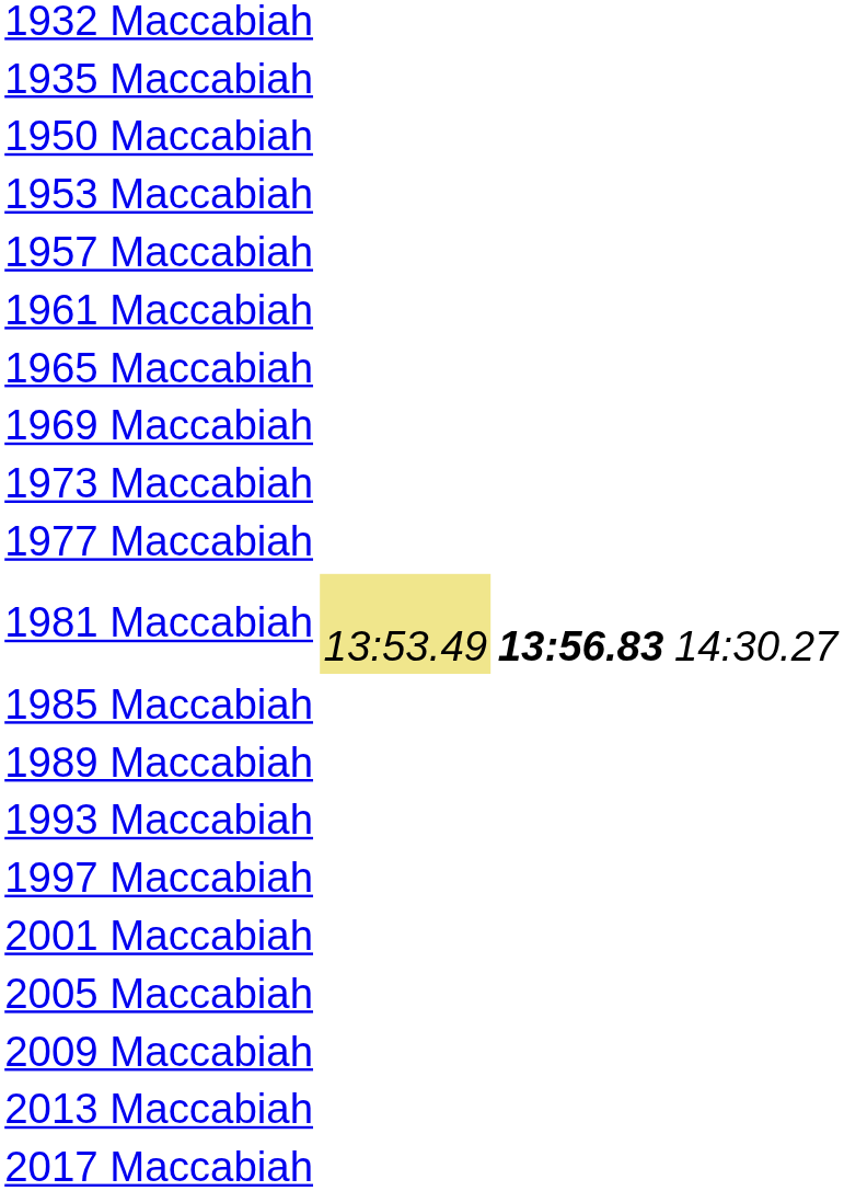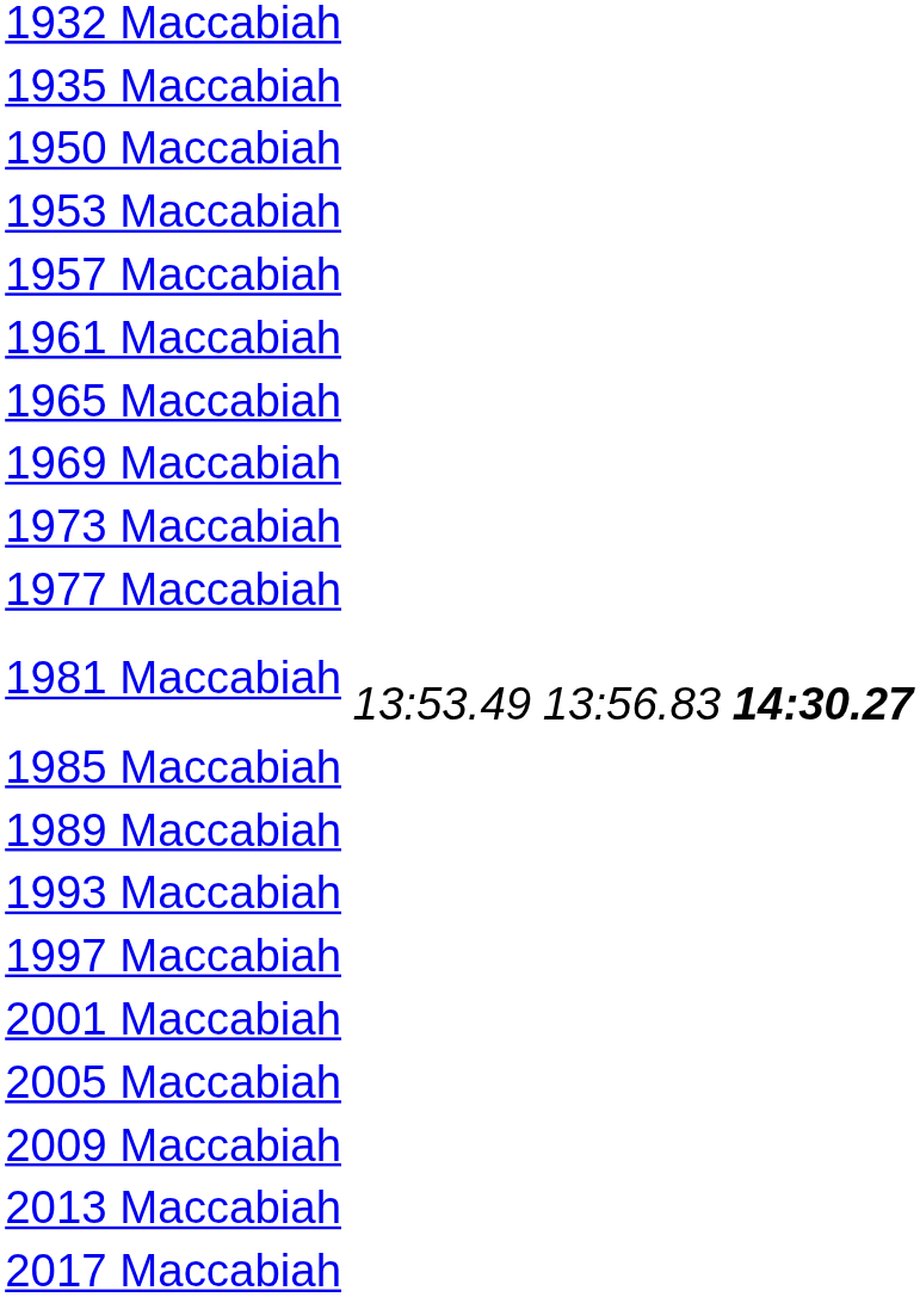1981 Maccabiah | column 2: khaki background -> no background
1981 Maccabiah | column 3: bold -> normal
1981 Maccabiah | column 4: normal -> bold
